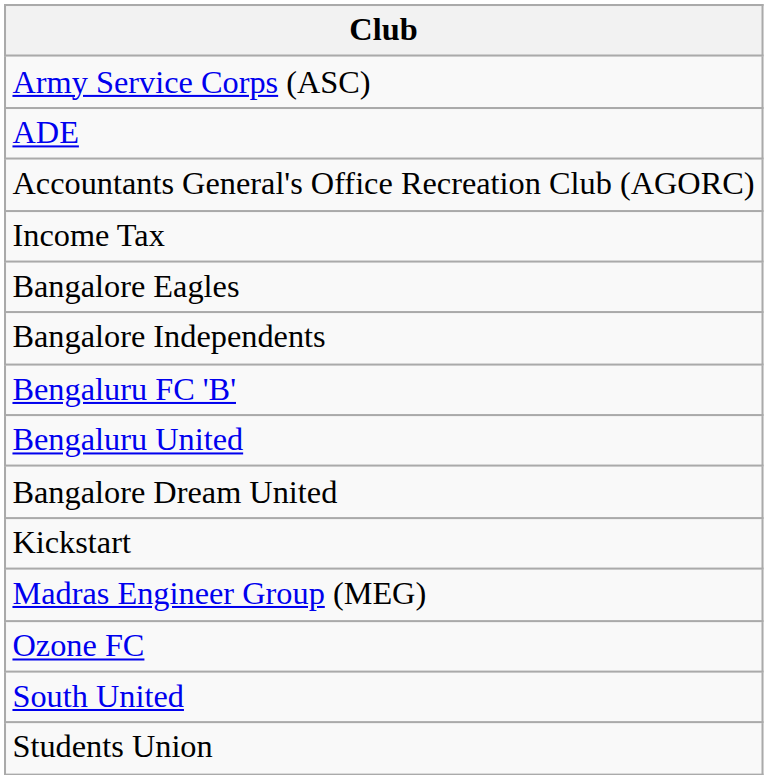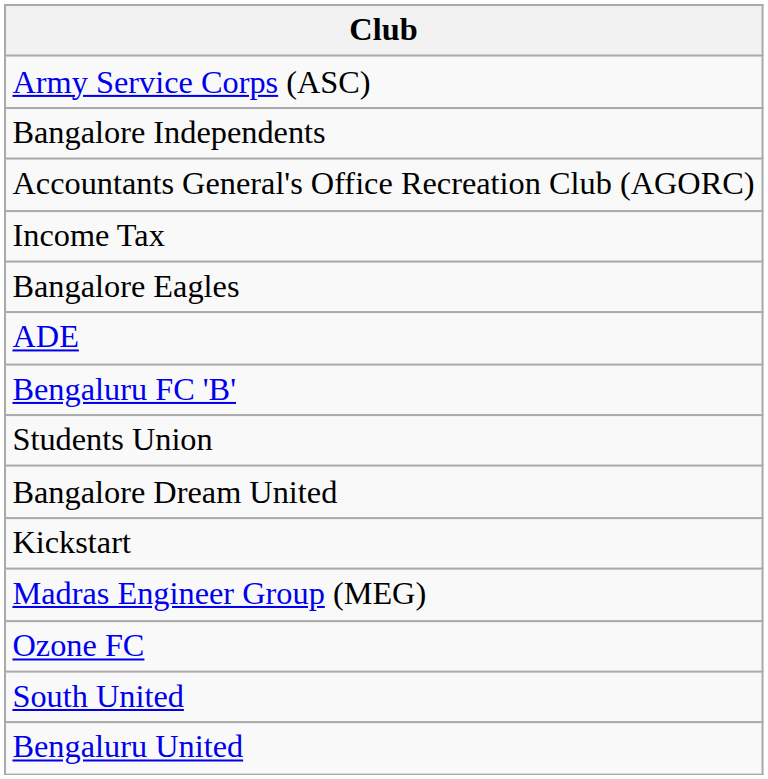row 3 | column 1: ADE -> Bangalore Independents
row 7 | column 1: Bangalore Independents -> ADE
row 9 | column 1: Bengaluru United -> Students Union
row 15 | column 1: Students Union -> Bengaluru United
